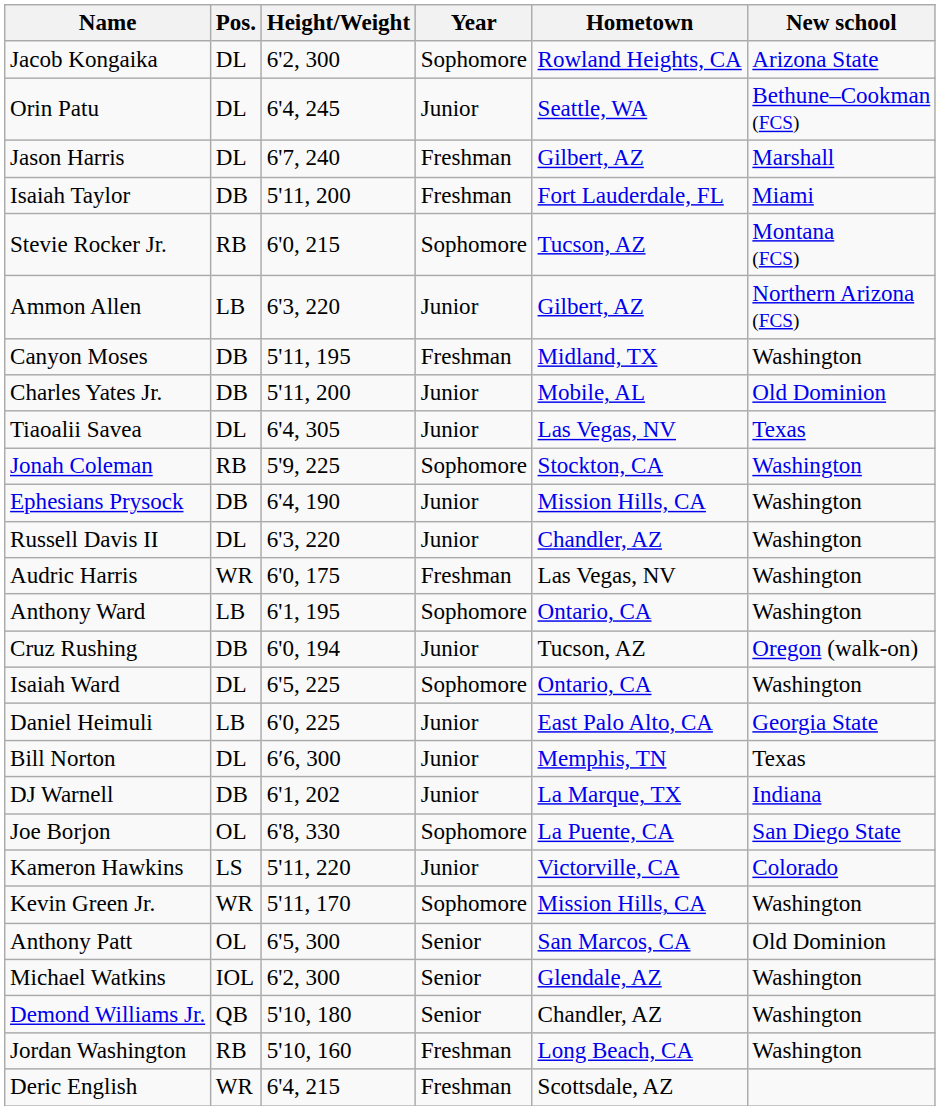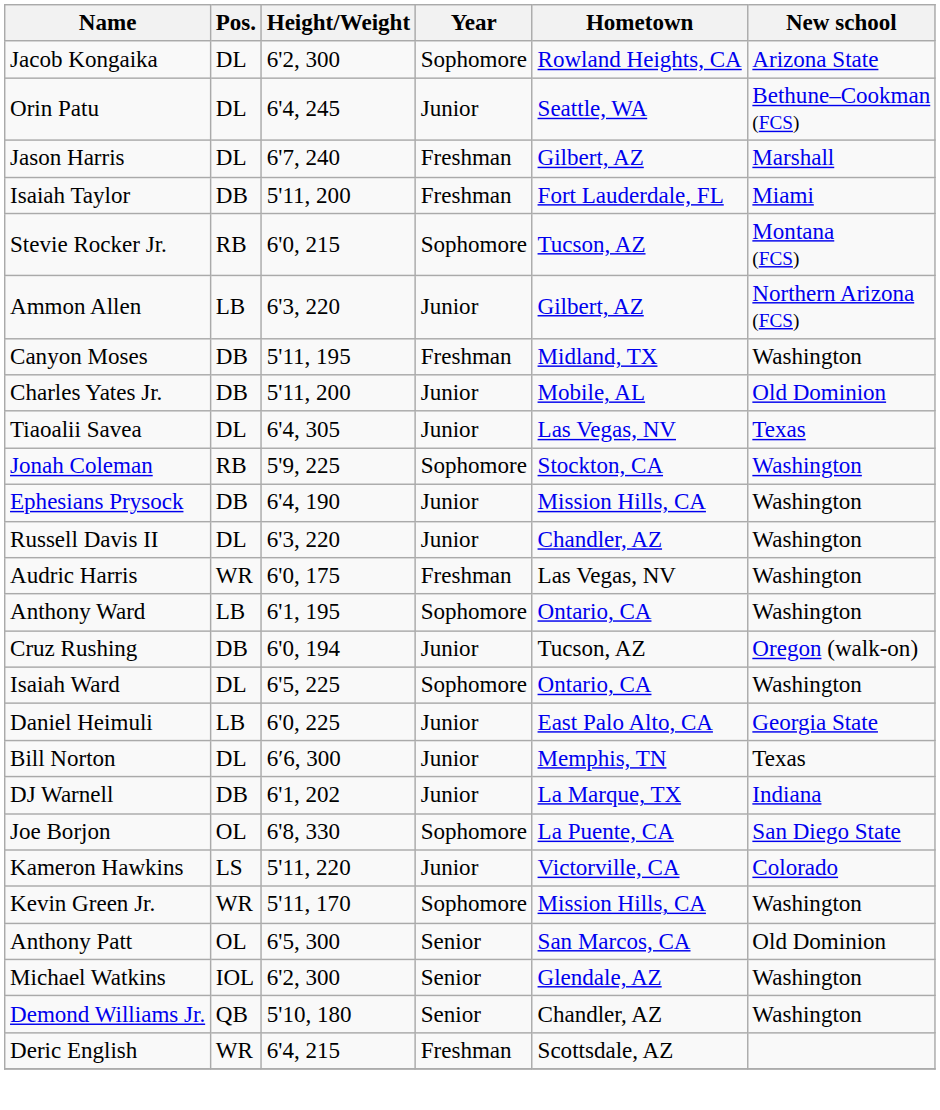- row: Jordan Washington | RB | 5'10, 160 | Freshman | Long Beach, CA | Washington
